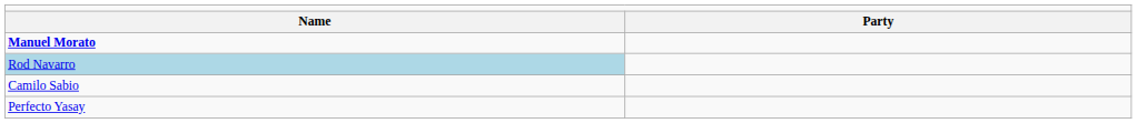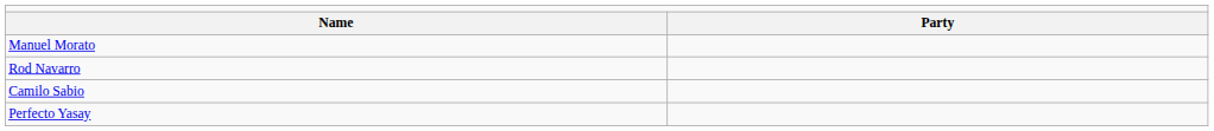Manuel Morato | column 1: bold -> normal
Rod Navarro | column 1: lightblue background -> no background
